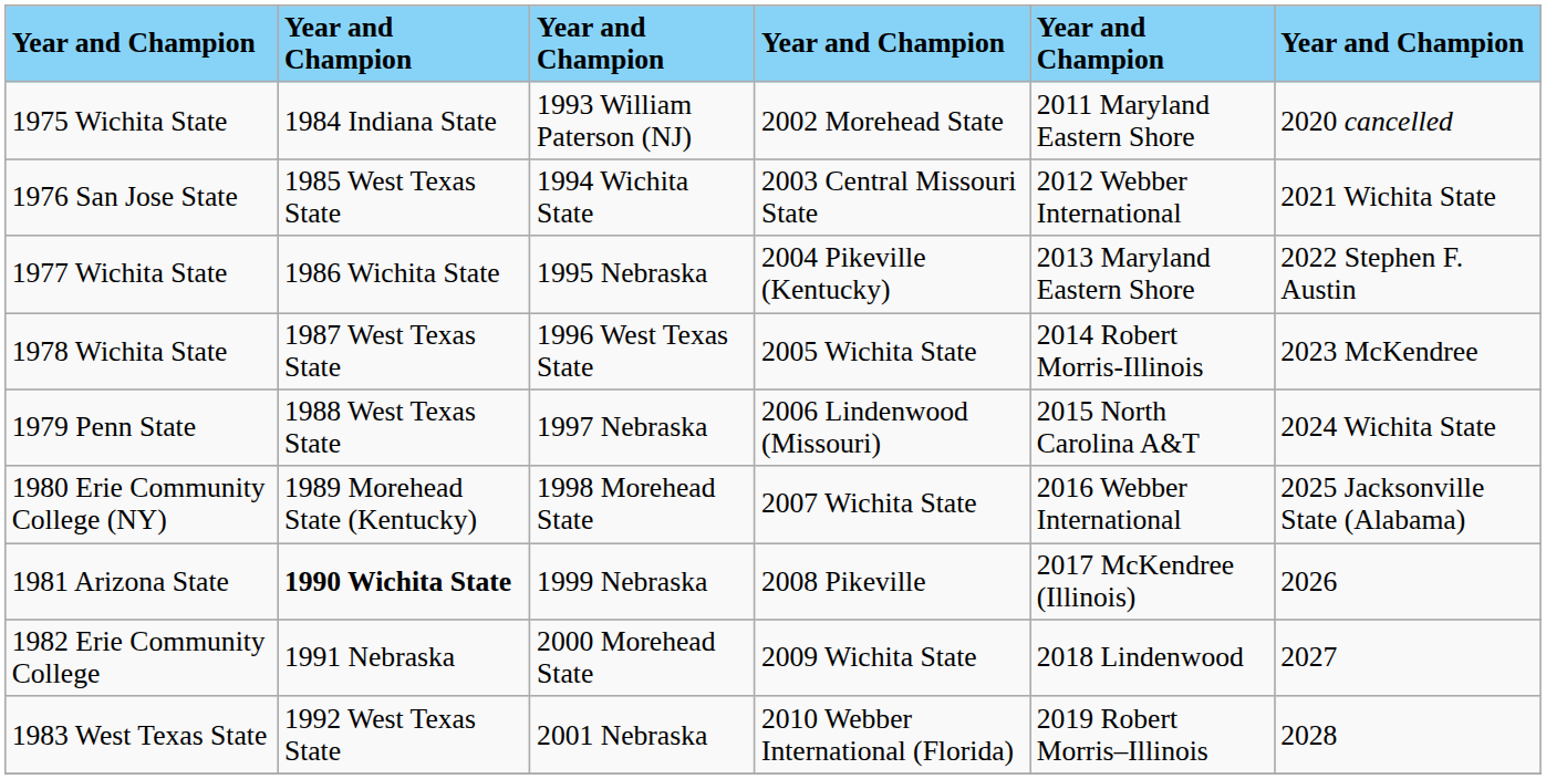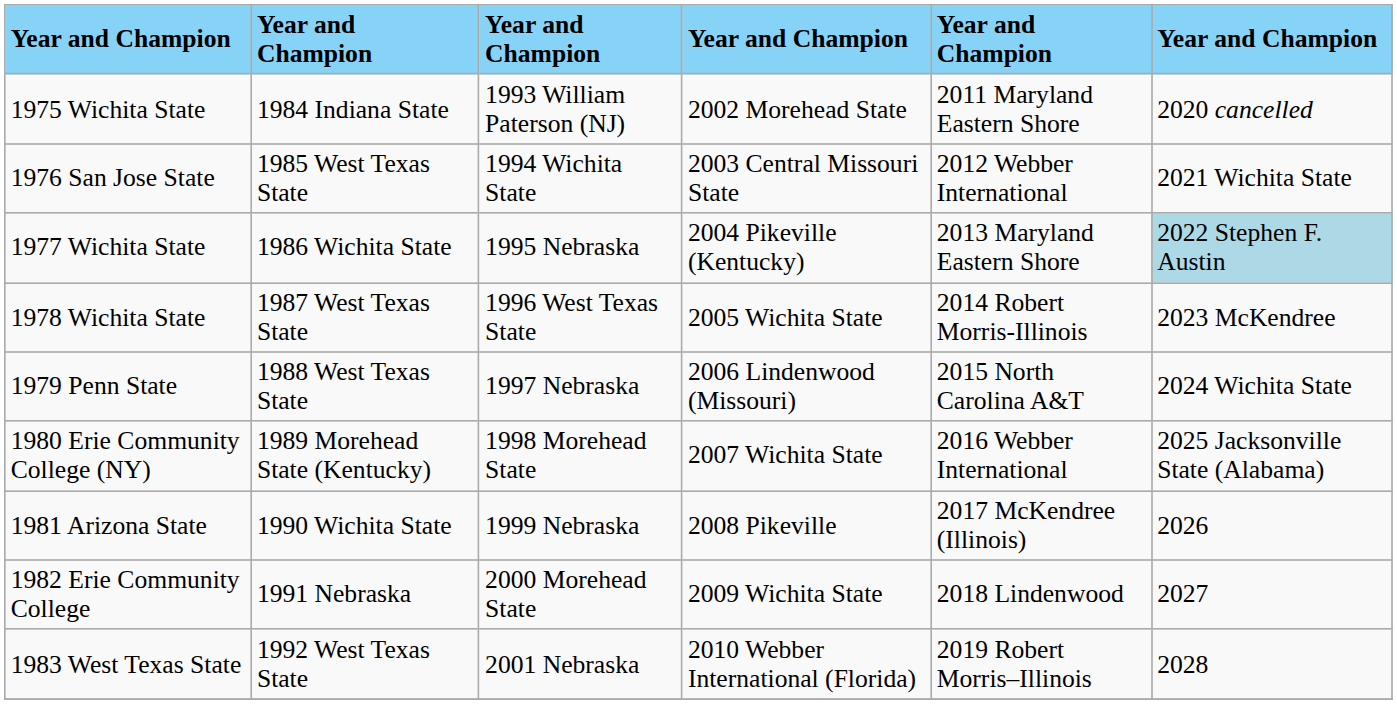1977 Wichita State | column 6: no background -> lightblue background
1981 Arizona State | column 2: bold -> normal
